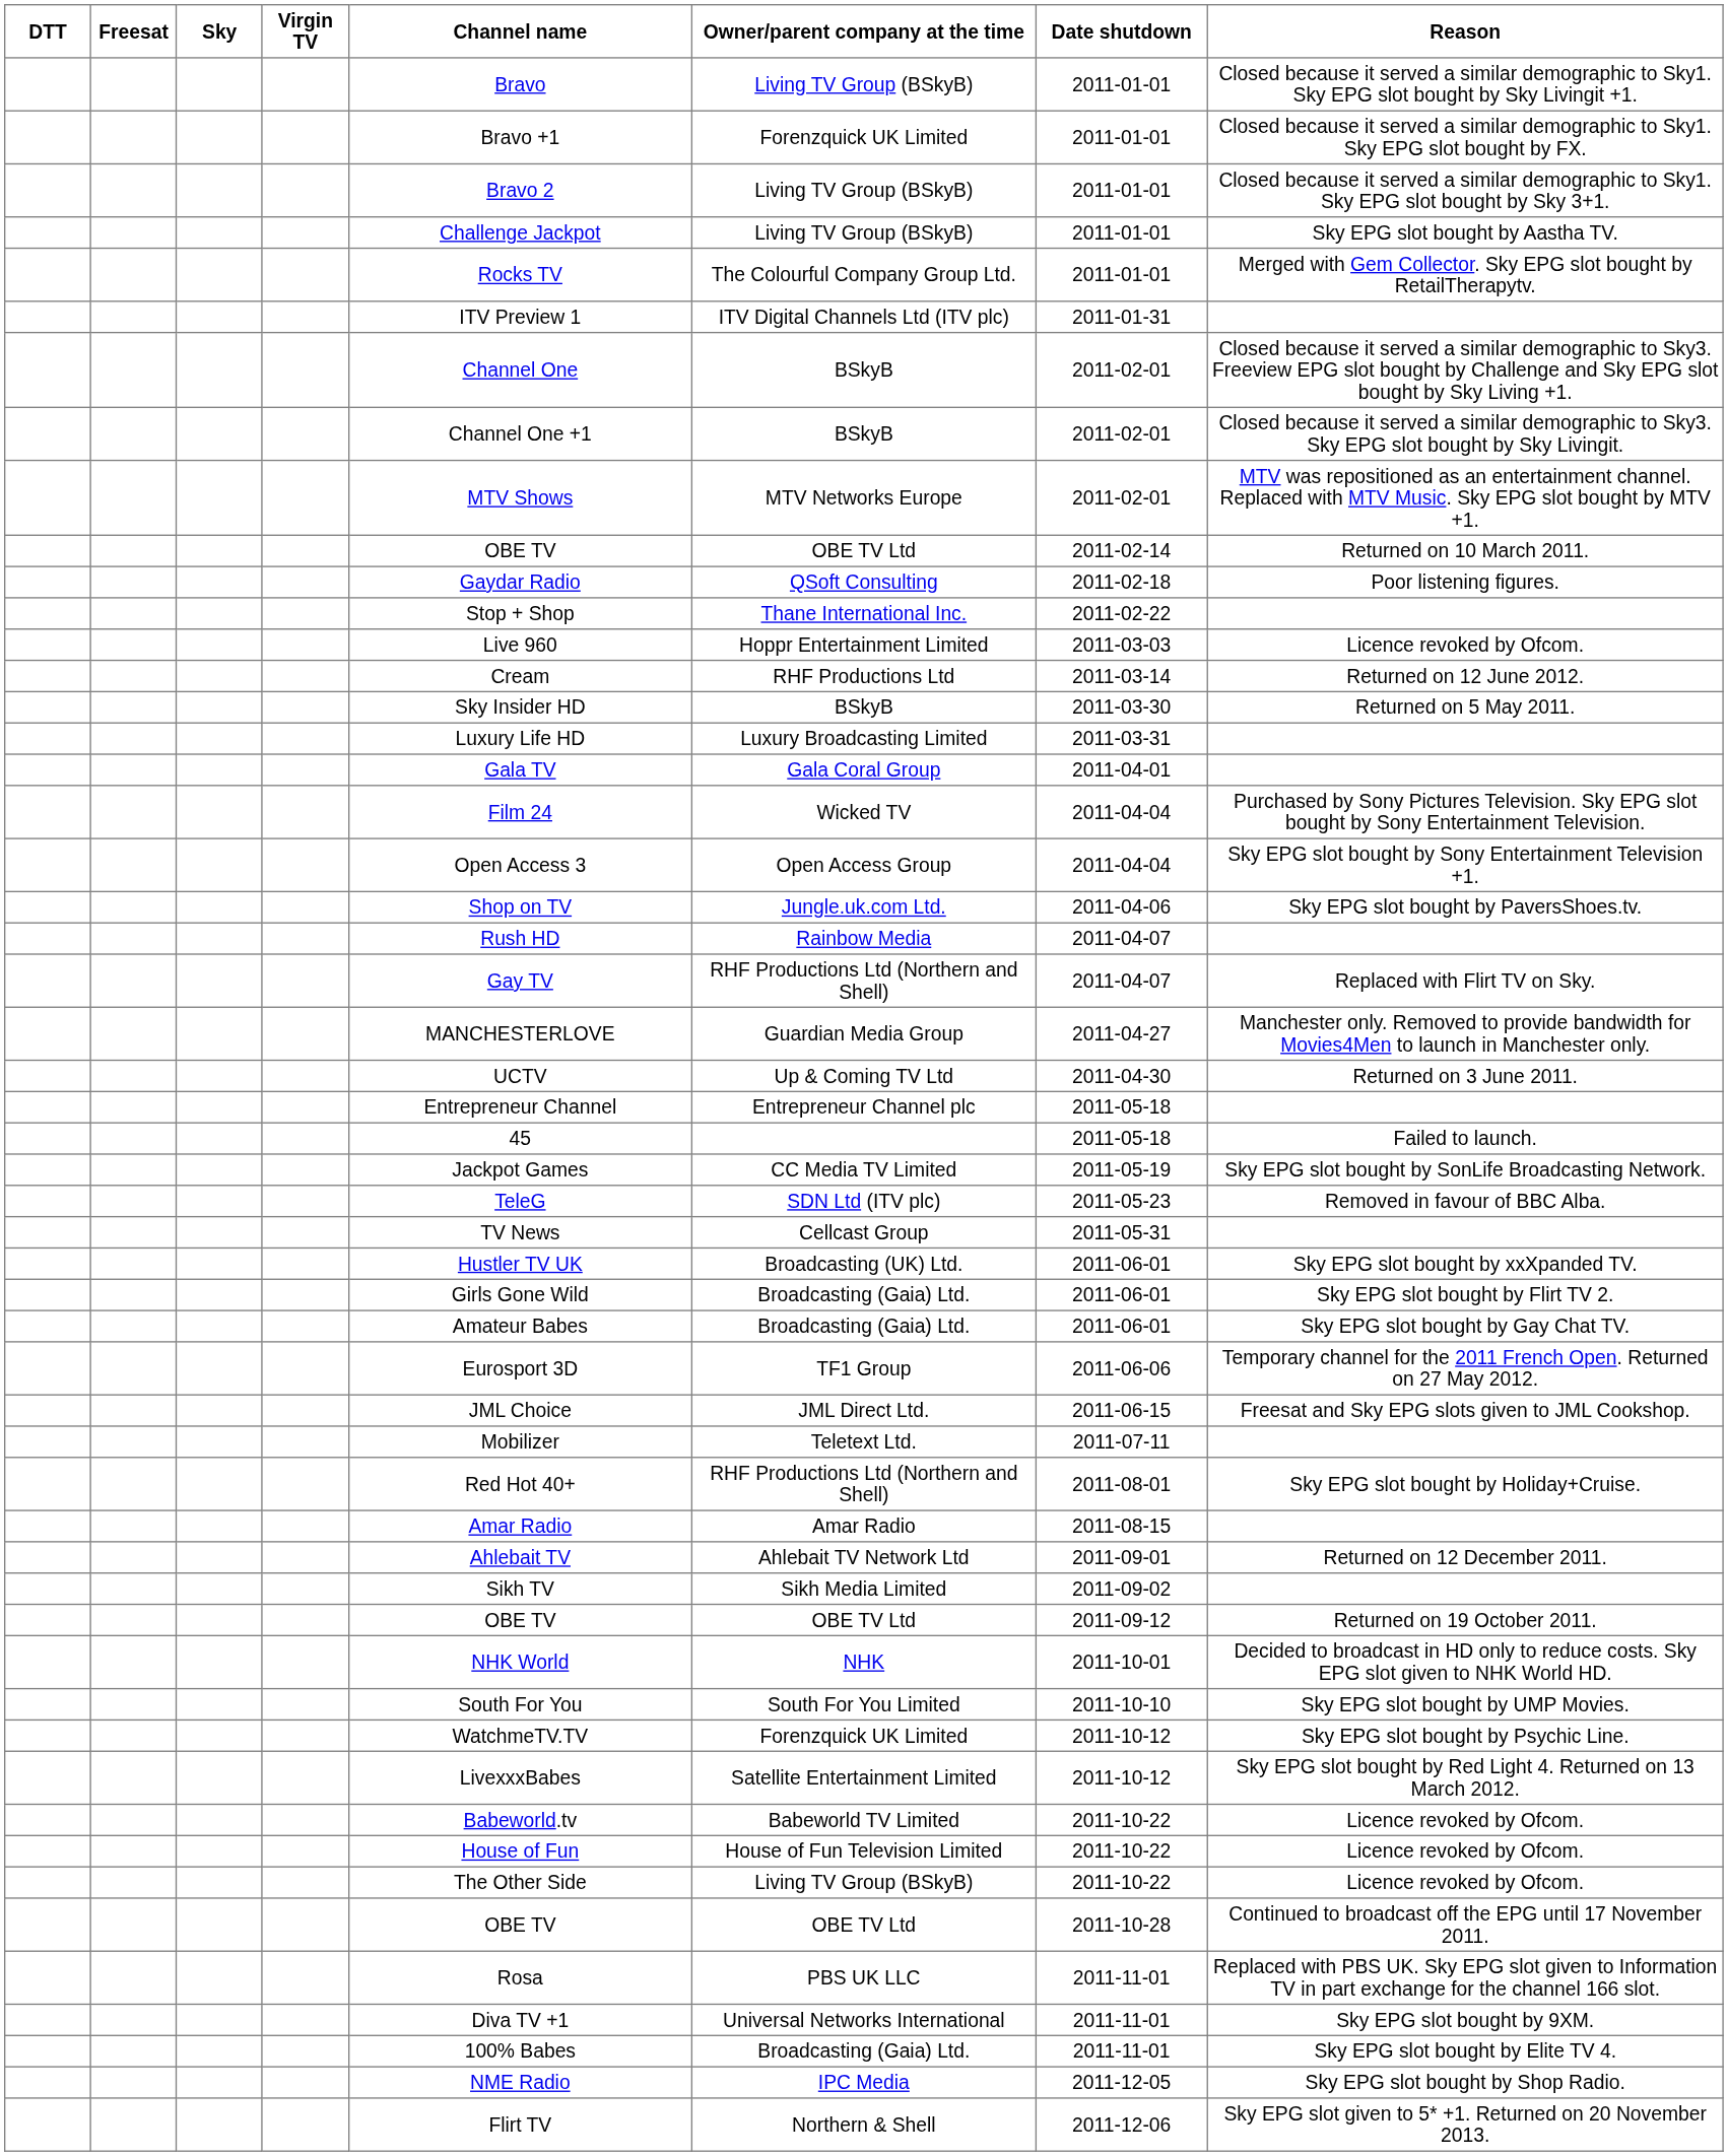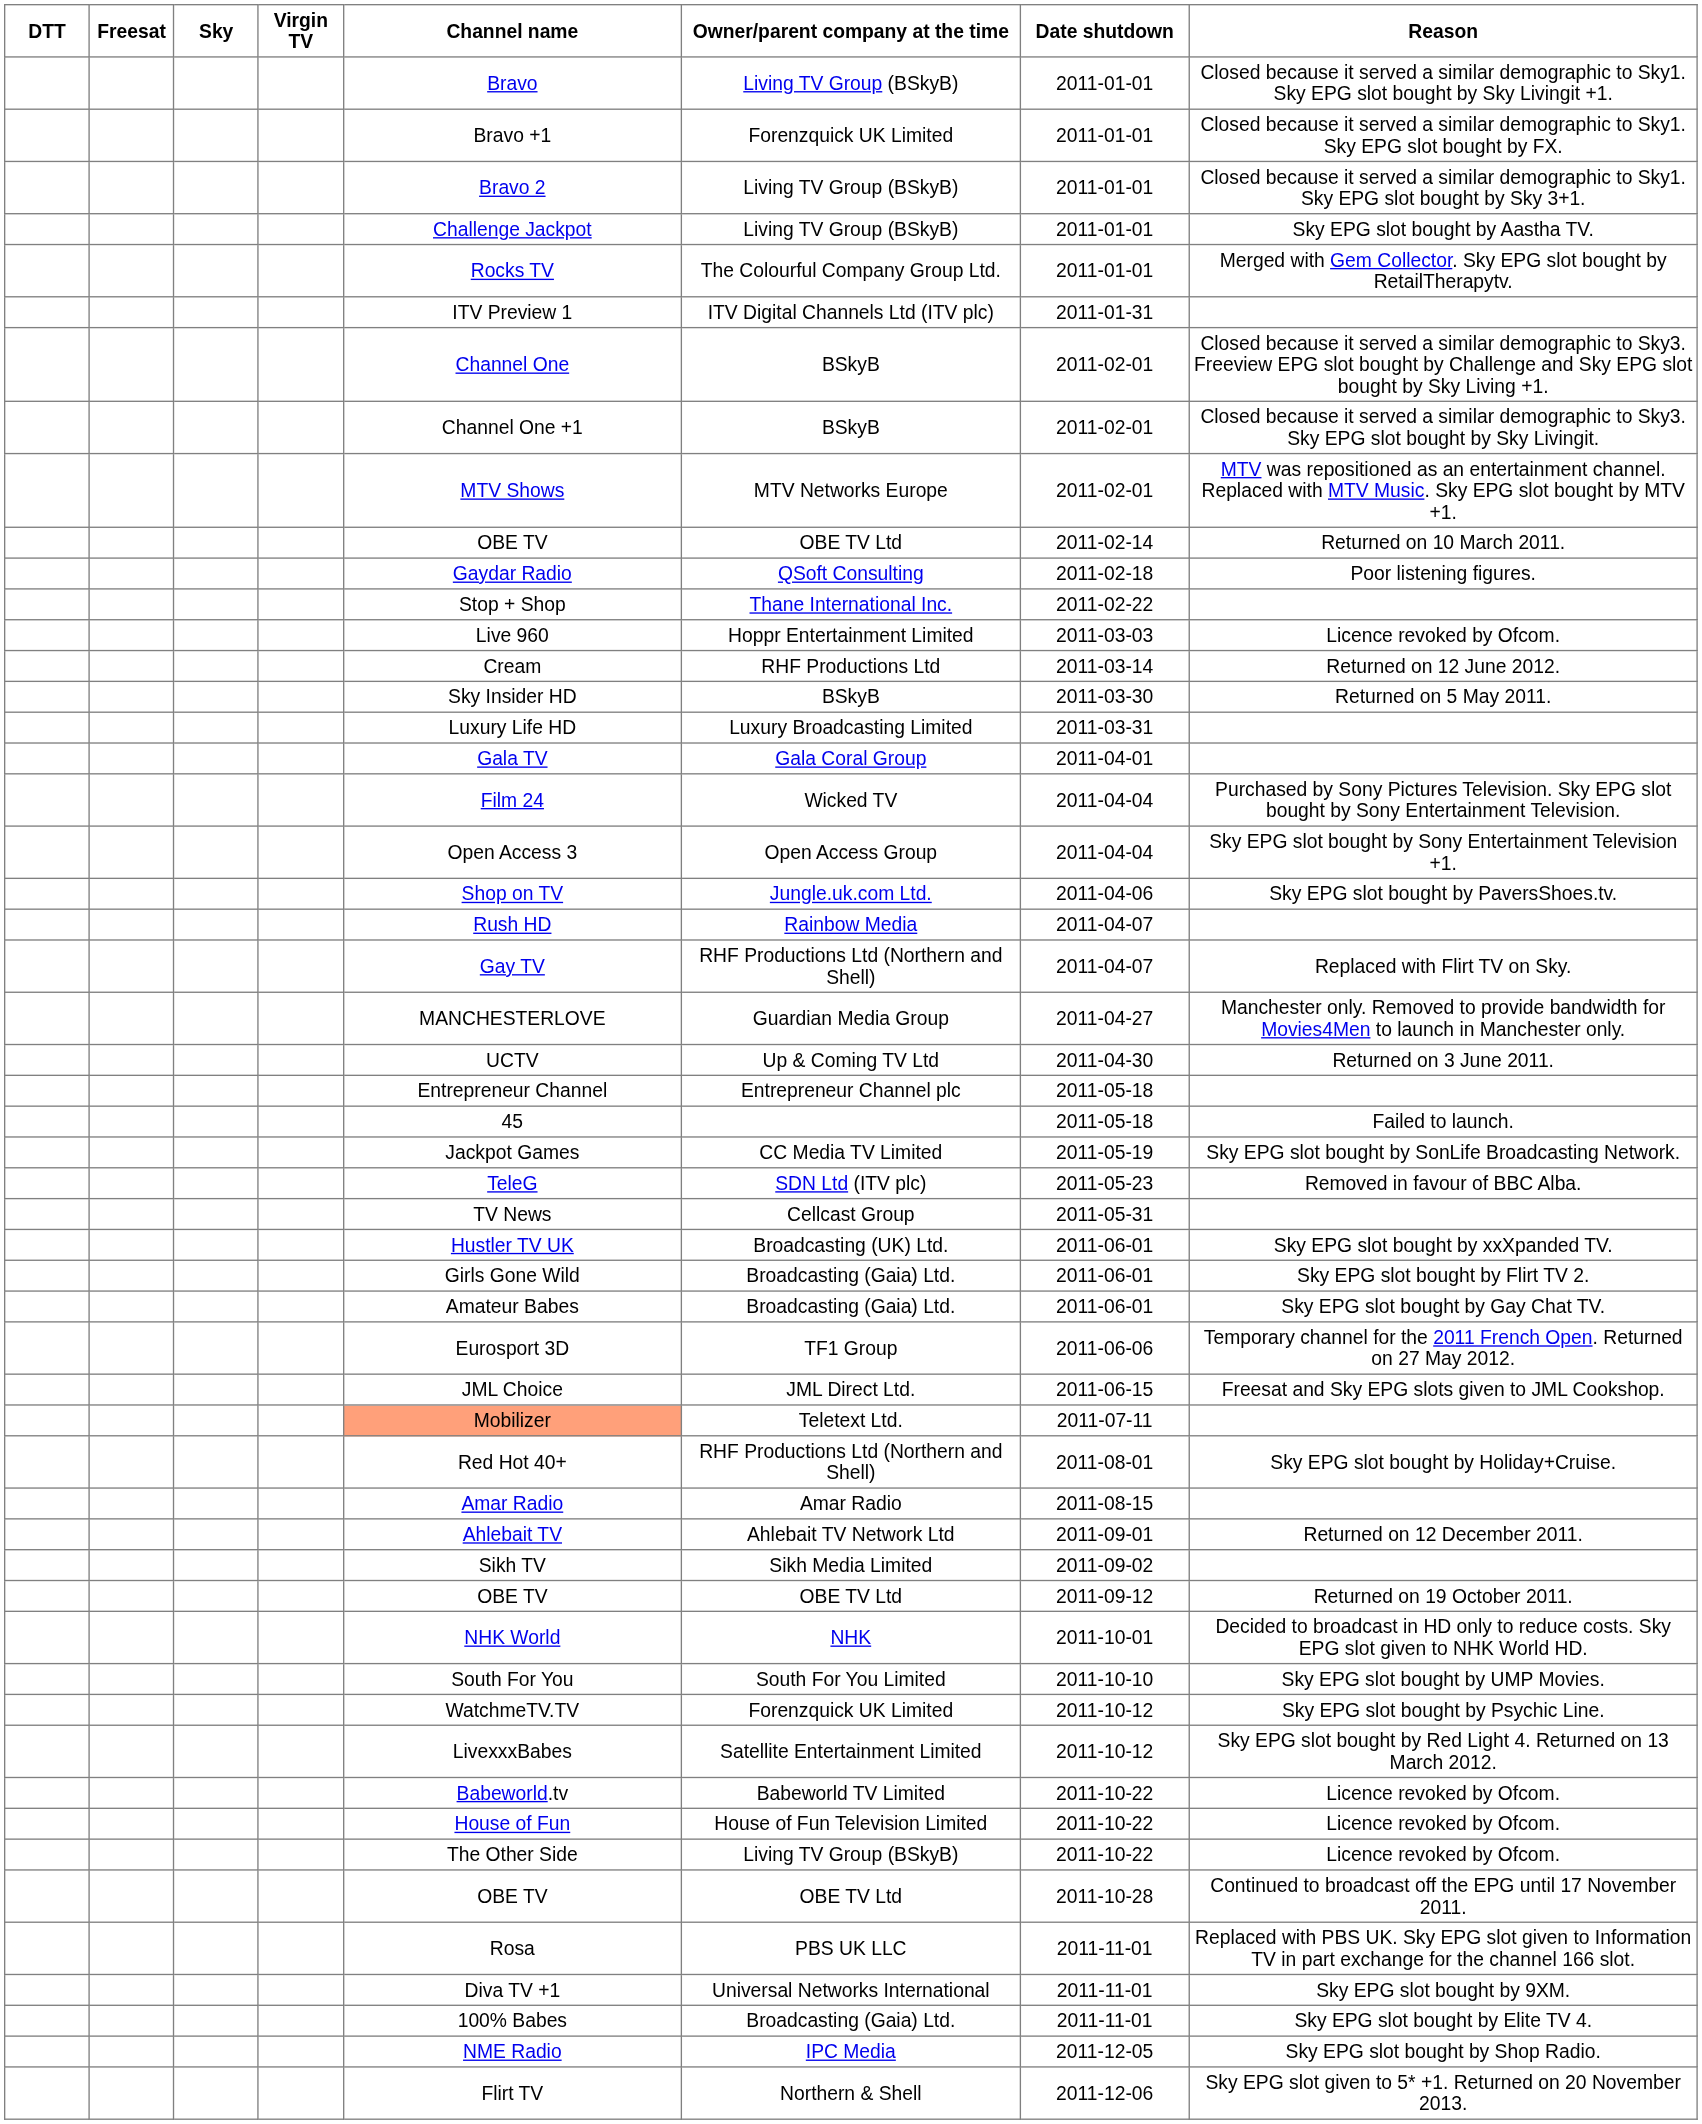row 36 | Channel name: no background -> lightsalmon background
